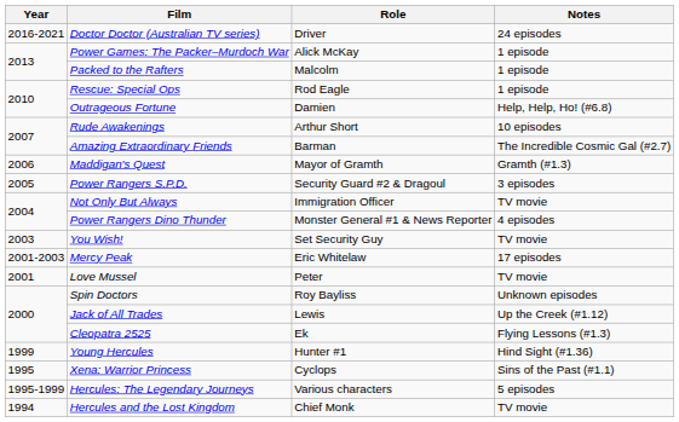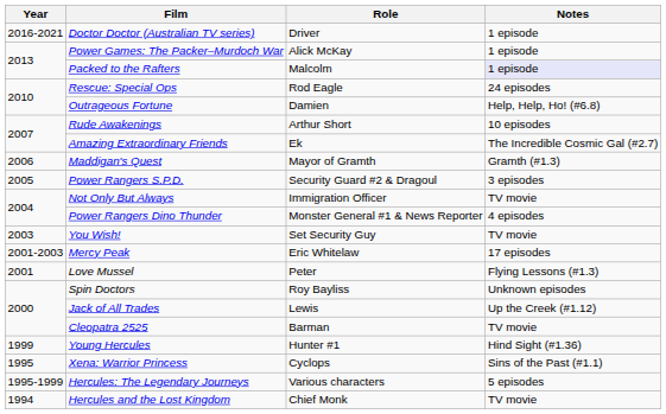Doctor Doctor (Australian TV series) | Notes: 24 episodes -> 1 episode
Packed to the Rafters | Notes: no background -> lavender background
Rescue: Special Ops | Notes: 1 episode -> 24 episodes
Amazing Extraordinary Friends | Role: Barman -> Ek
Love Mussel | Notes: TV movie -> Flying Lessons (#1.3)
Cleopatra 2525 | Role: Ek -> Barman
Cleopatra 2525 | Notes: Flying Lessons (#1.3) -> TV movie
